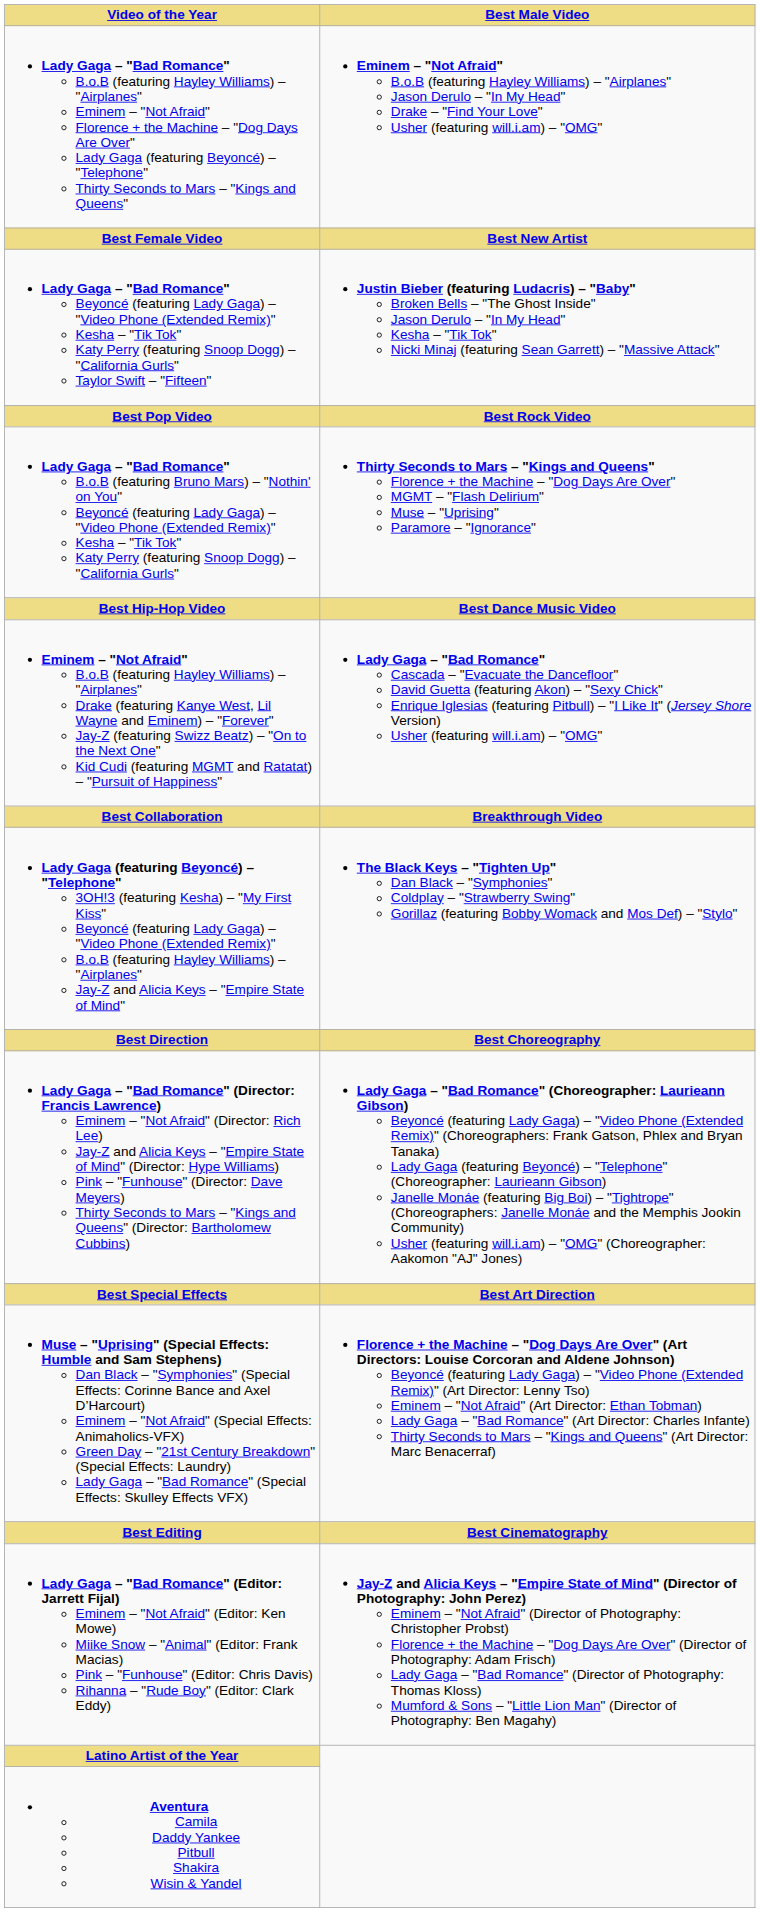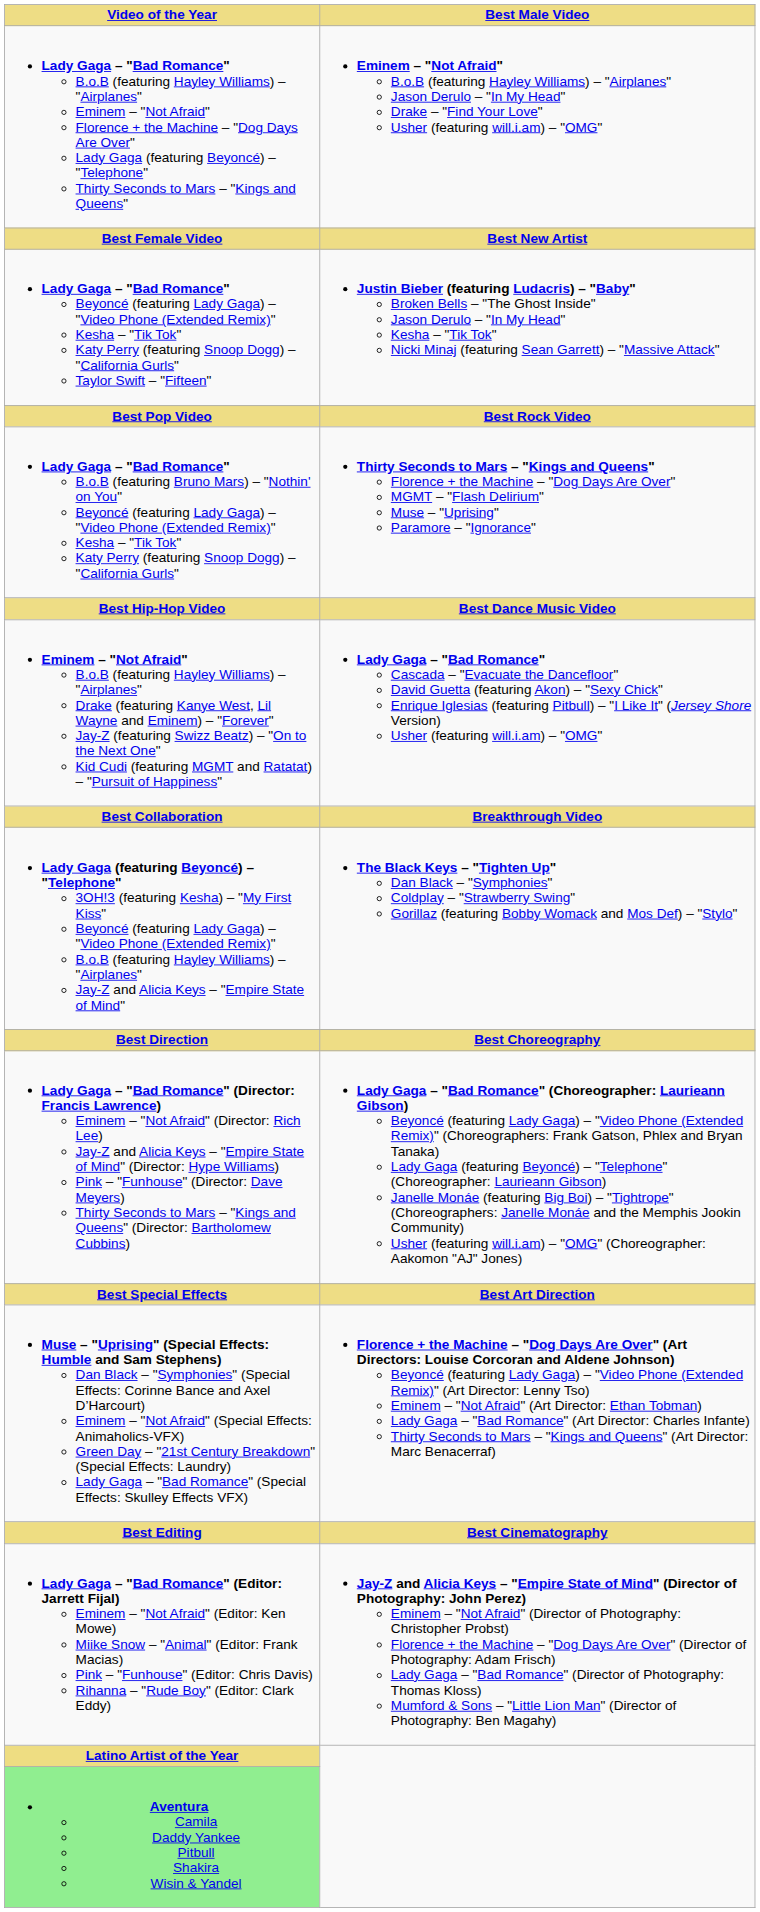Aventura Camila Daddy Yankee Pitbull Shakira Wisin & Yandel | Video of the Year: no background -> lightgreen background
